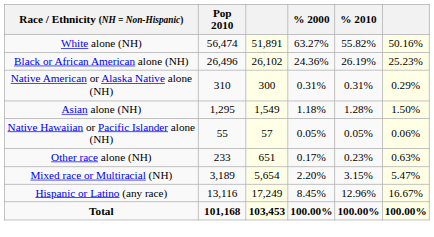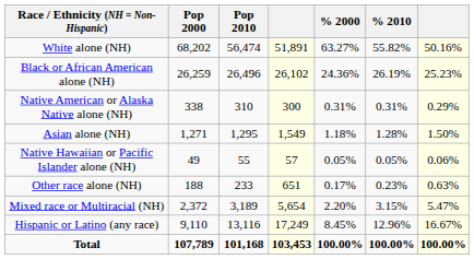+ column: Pop 2000 | 68,202 | 26,259 | 338 | 1,271 | 49 | 188 | 2,372 | 9,110 | 107,789
